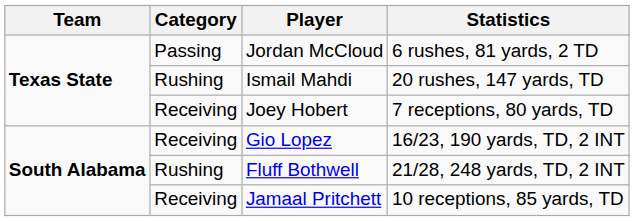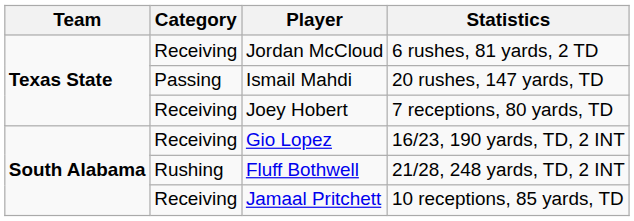Jordan McCloud | Category: Passing -> Receiving
Ismail Mahdi | Category: Rushing -> Passing
